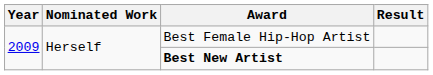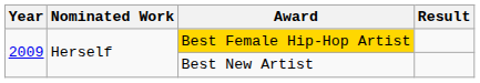Best Female Hip-Hop Artist | Award: no background -> gold background
Best New Artist | Award: bold -> normal
